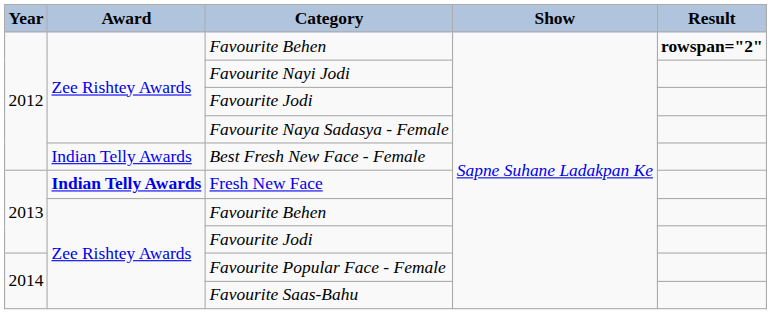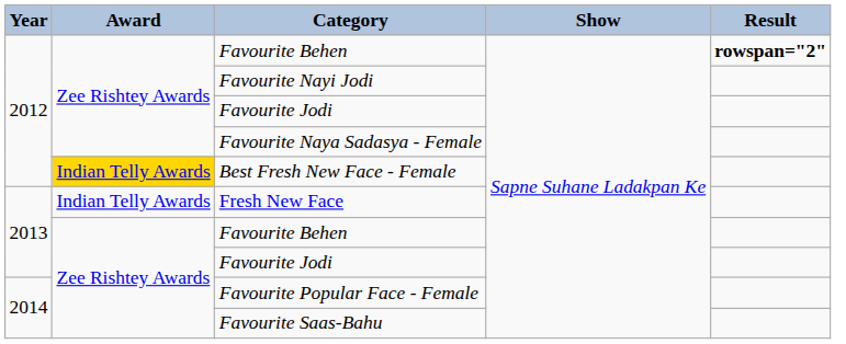Best Fresh New Face - Female | Award: no background -> gold background
Fresh New Face | Award: bold -> normal
